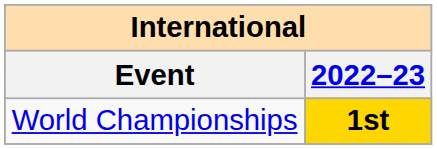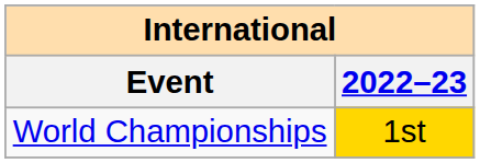World Championships | 2022–23: bold -> normal
